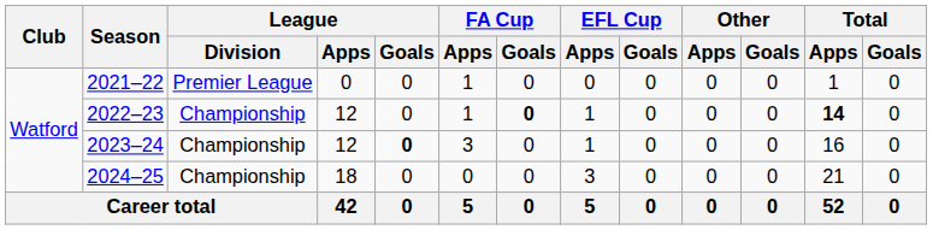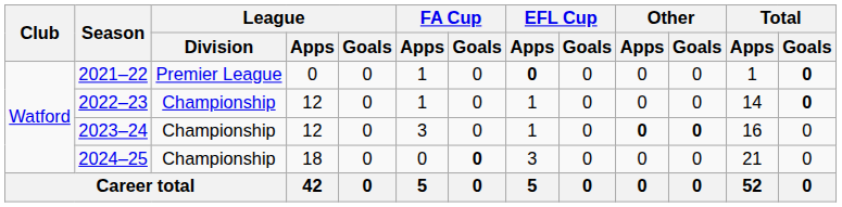2021–22 | EFL Cup / Apps: normal -> bold
2021–22 | Total / Goals: normal -> bold
2022–23 | FA Cup / Goals: bold -> normal
2022–23 | Total / Apps: bold -> normal
2022–23 | Total / Goals: normal -> bold
2023–24 | League / Goals: bold -> normal
2023–24 | Other / Apps: normal -> bold
2023–24 | Other / Goals: normal -> bold
2024–25 | FA Cup / Goals: normal -> bold
